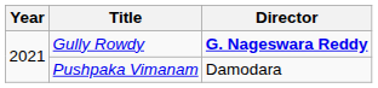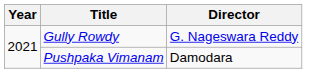Gully Rowdy | Director: bold -> normal
